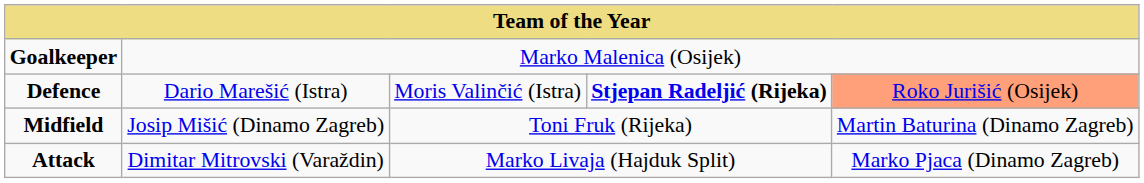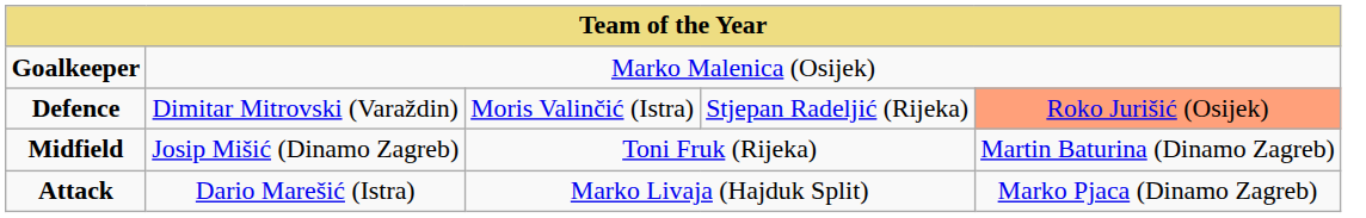Defence | column 2: Dario Marešić (Istra) -> Dimitar Mitrovski (Varaždin)
Defence | column 4: bold -> normal
Attack | column 2: Dimitar Mitrovski (Varaždin) -> Dario Marešić (Istra)
